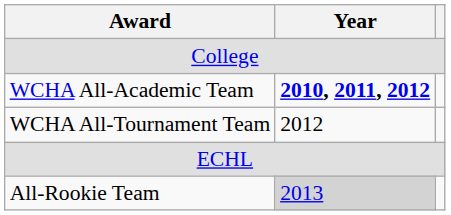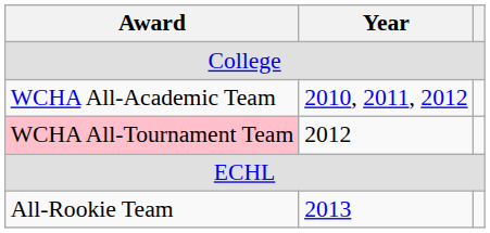WCHA All-Academic Team | Year: bold -> normal
WCHA All-Tournament Team | Award: no background -> pink background
All-Rookie Team | Year: lightgrey background -> no background
